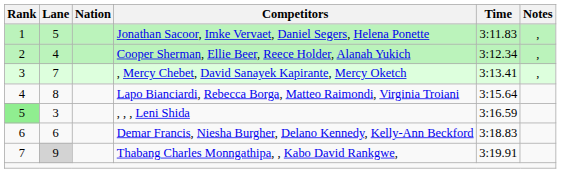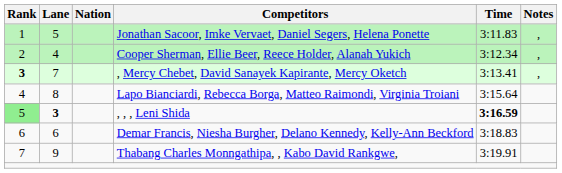, Mercy Chebet, David Sanayek Kapirante, Mercy Oketch | Rank: normal -> bold
, , , Leni Shida | Lane: normal -> bold
, , , Leni Shida | Time: normal -> bold
Thabang Charles Monngathipa, , Kabo David Rankgwe, | Lane: lightgrey background -> no background
